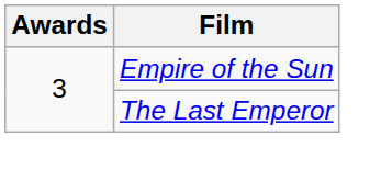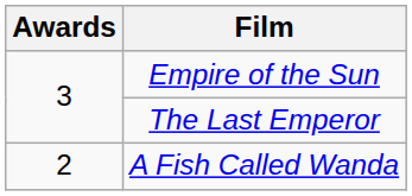+ row: 2 | A Fish Called Wanda
